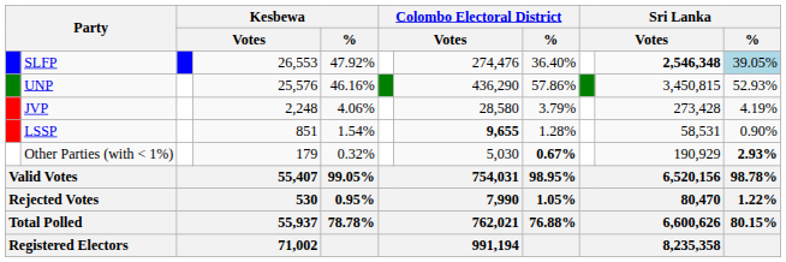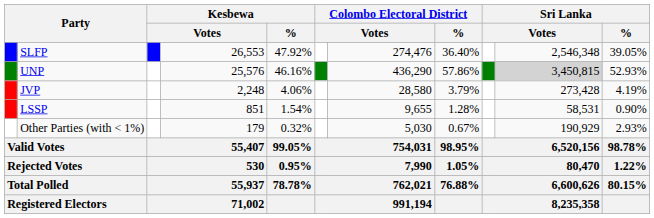SLFP | column 10: bold -> normal
SLFP | Sri Lanka / %: lightblue background -> no background
UNP | column 10: no background -> lightgrey background
LSSP | column 7: bold -> normal
Other Parties (with < 1%) | Colombo Electoral District / %: bold -> normal
Other Parties (with < 1%) | Sri Lanka / %: bold -> normal
